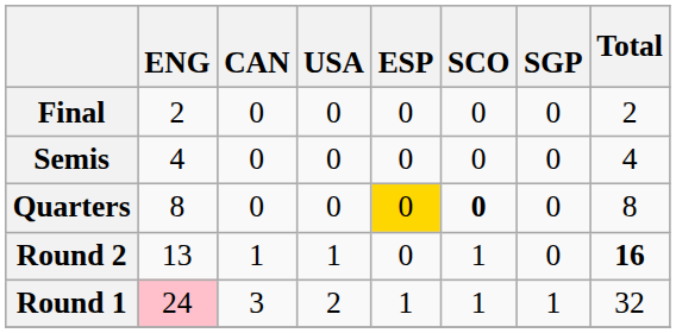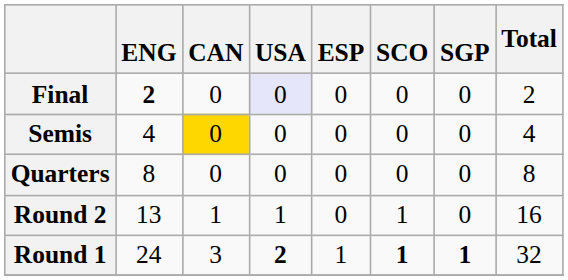Final | ENG: normal -> bold
Final | USA: no background -> lavender background
Semis | CAN: no background -> gold background
Quarters | ESP: gold background -> no background
Quarters | SCO: bold -> normal
Round 2 | Total: bold -> normal
Round 1 | ENG: pink background -> no background
Round 1 | USA: normal -> bold
Round 1 | SCO: normal -> bold
Round 1 | SGP: normal -> bold
